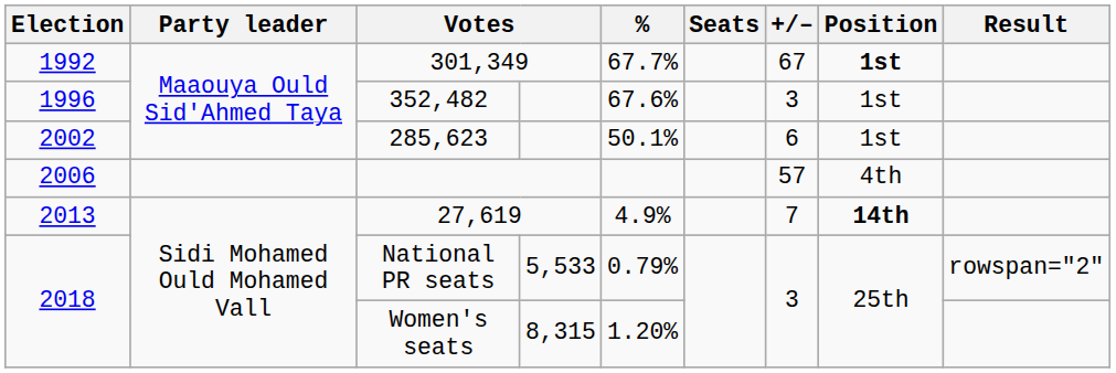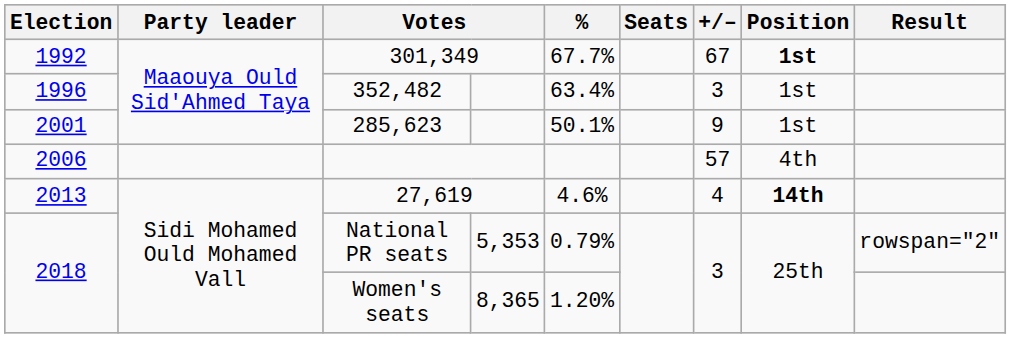352,482 | %: 67.6% -> 63.4%
285,623 | Election: 2002 -> 2001
285,623 | +/–: 6 -> 9
27,619 | %: 4.9% -> 4.6%
27,619 | +/–: 7 -> 4
National PR seats | column 4: 5,533 -> 5,353
Women's seats | column 4: 8,315 -> 8,365
